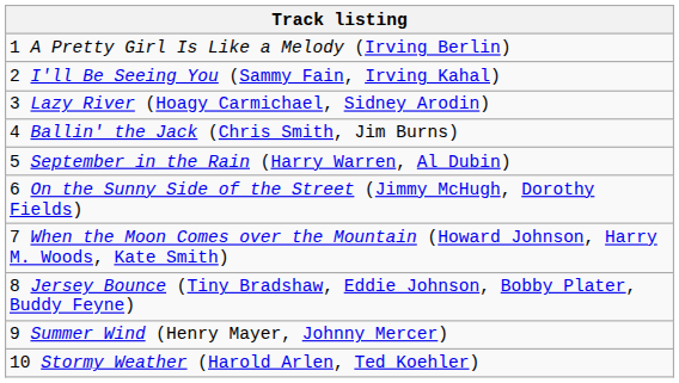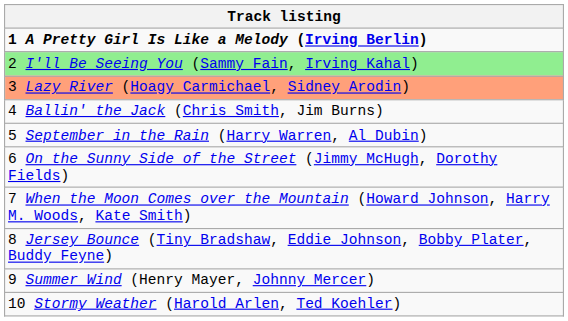row 2 | column 1: normal -> bold
row 3 | column 1: no background -> lightgreen background
row 4 | column 1: no background -> lightsalmon background
